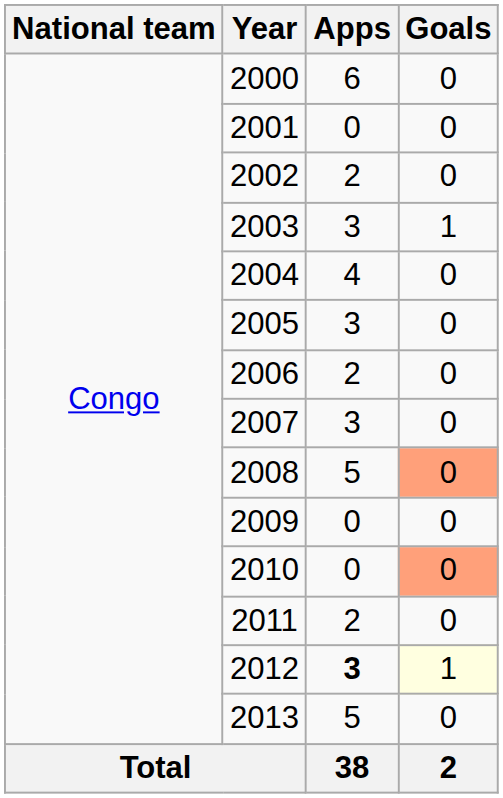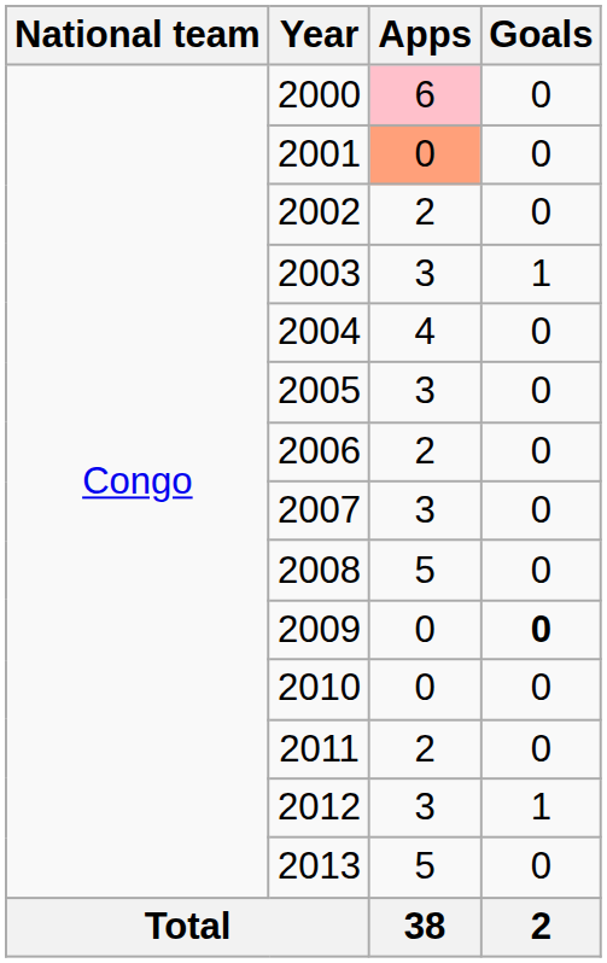2000 | Apps: no background -> pink background
2001 | Apps: no background -> lightsalmon background
2008 | Goals: lightsalmon background -> no background
2009 | Goals: normal -> bold
2010 | Goals: lightsalmon background -> no background
2012 | Apps: bold -> normal
2012 | Goals: lightyellow background -> no background
